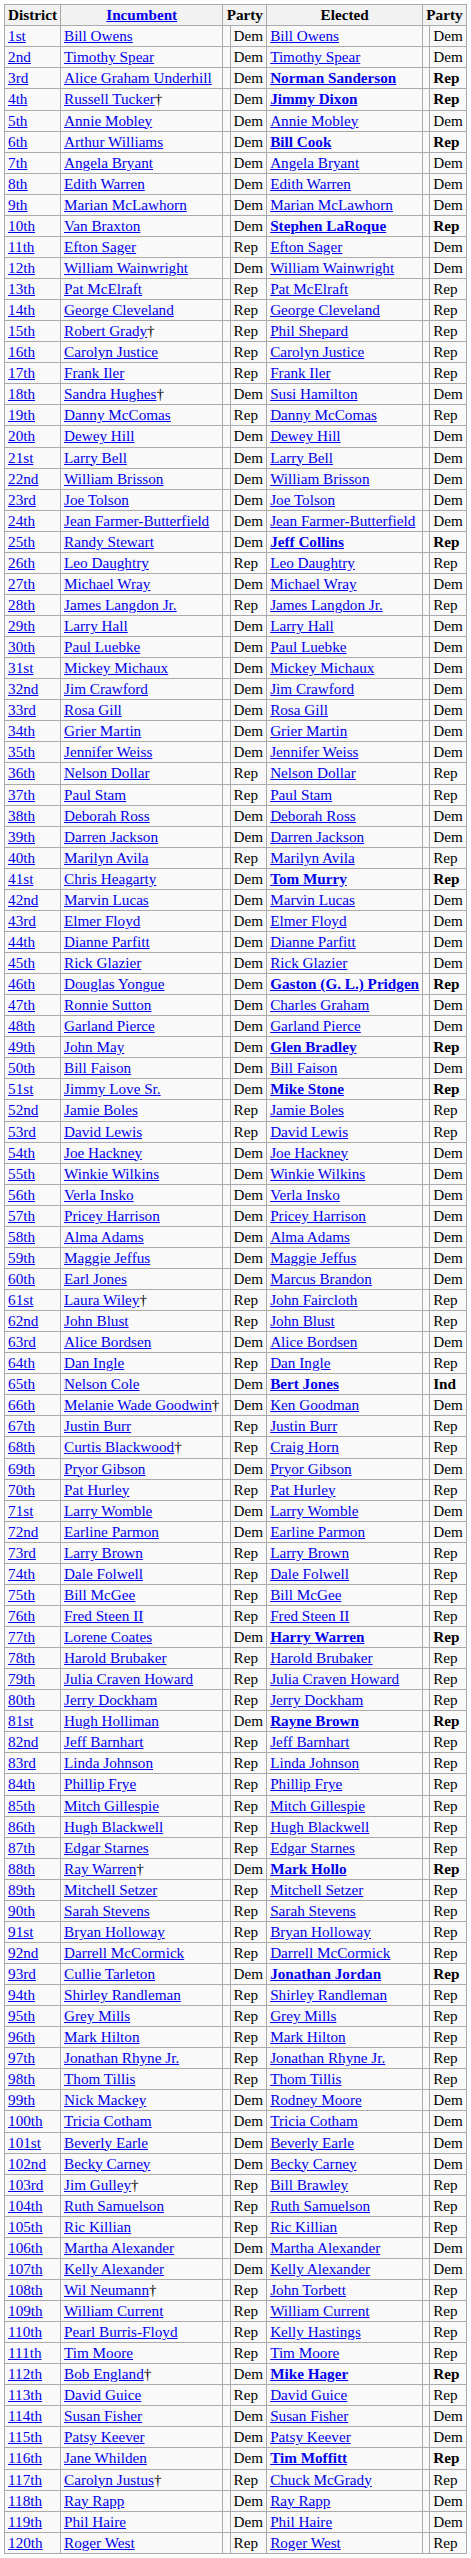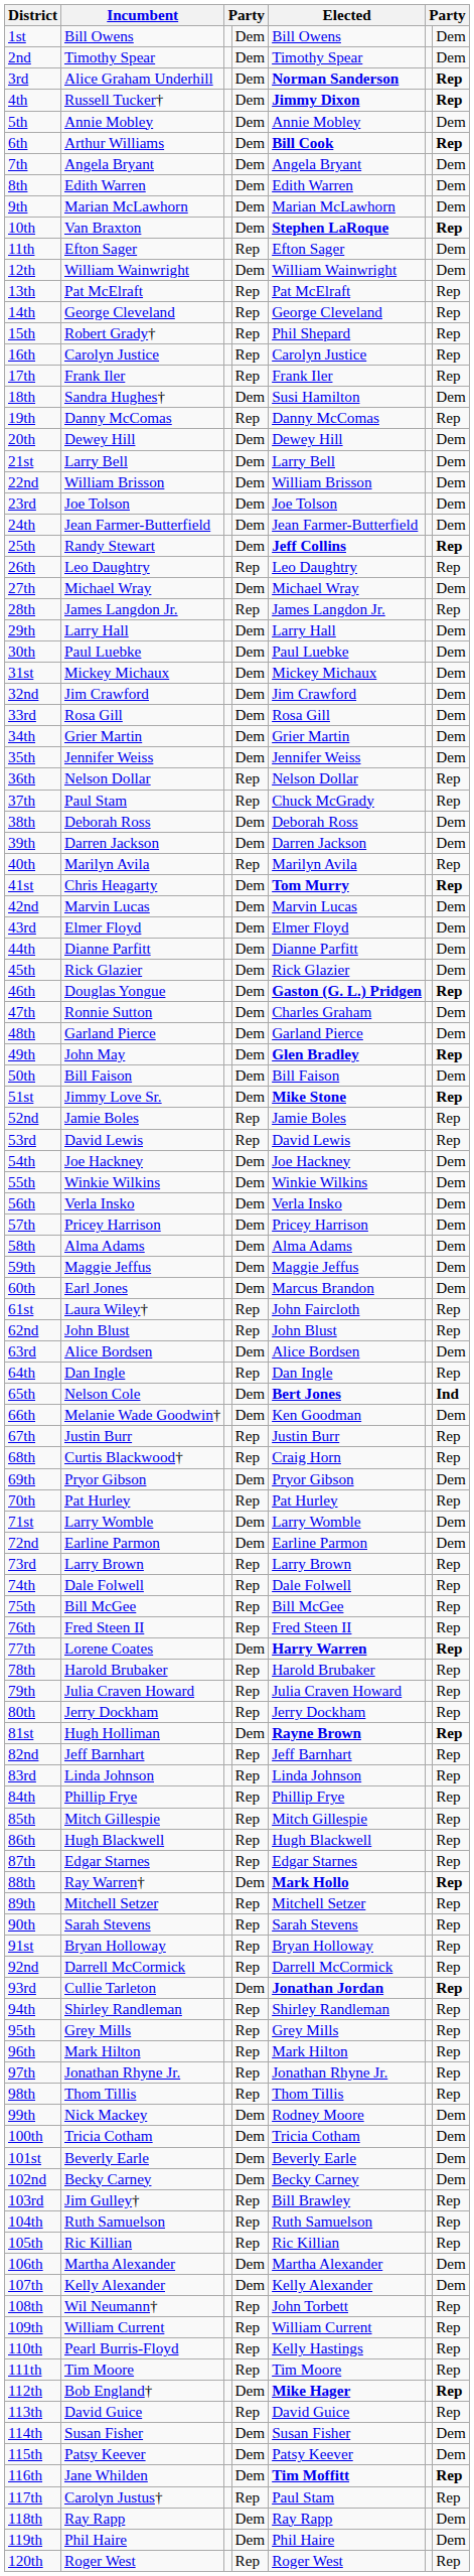37th | Elected: Paul Stam -> Chuck McGrady
117th | Elected: Chuck McGrady -> Paul Stam
